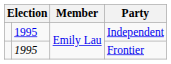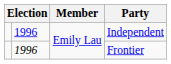Independent | column 2: 1995 -> 1996
Frontier | column 2: 1995 -> 1996
